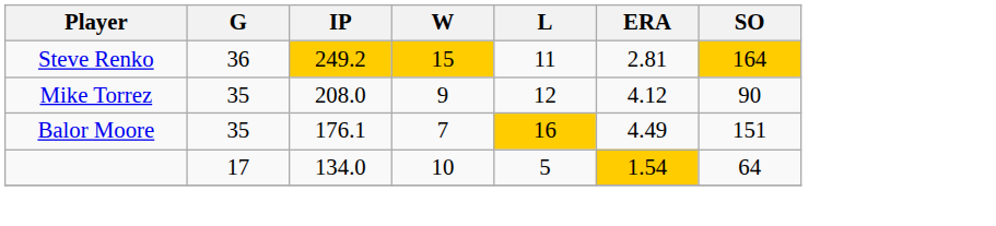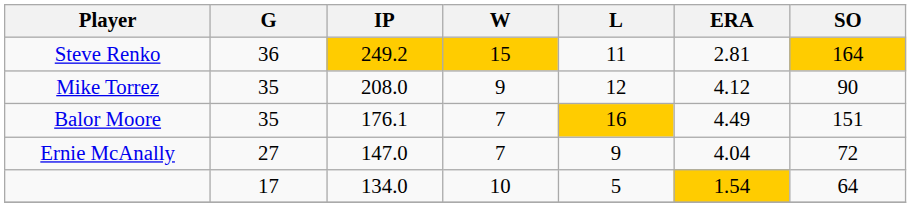+ row: Ernie McAnally | 27 | 147.0 | 7 | 9 | 4.04 | 72
